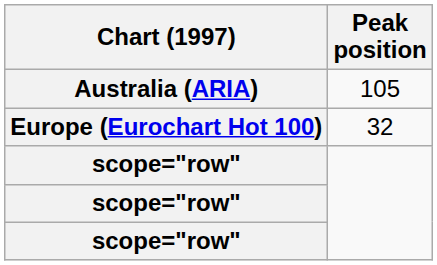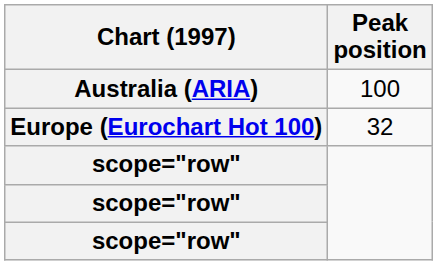Australia (ARIA) | Peak position: 105 -> 100
